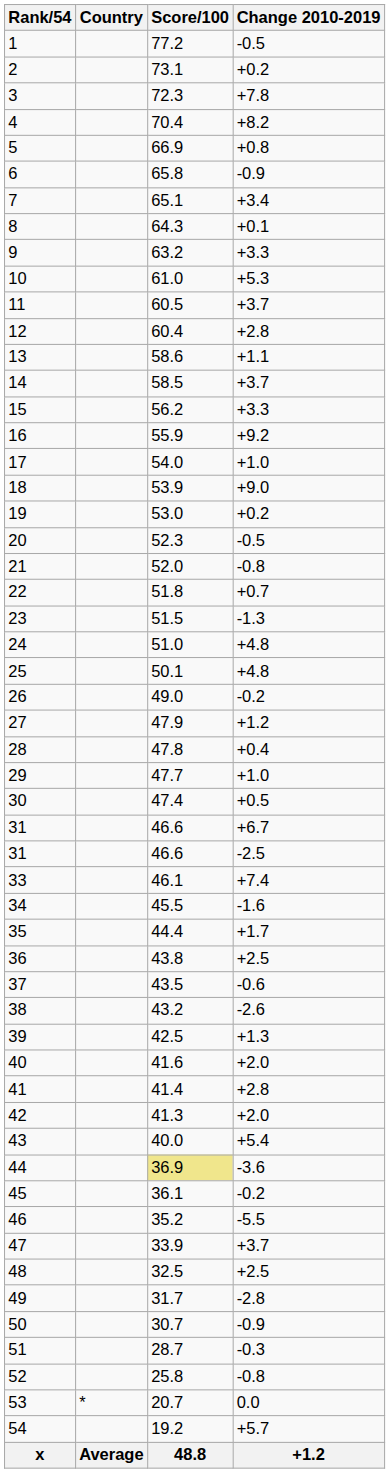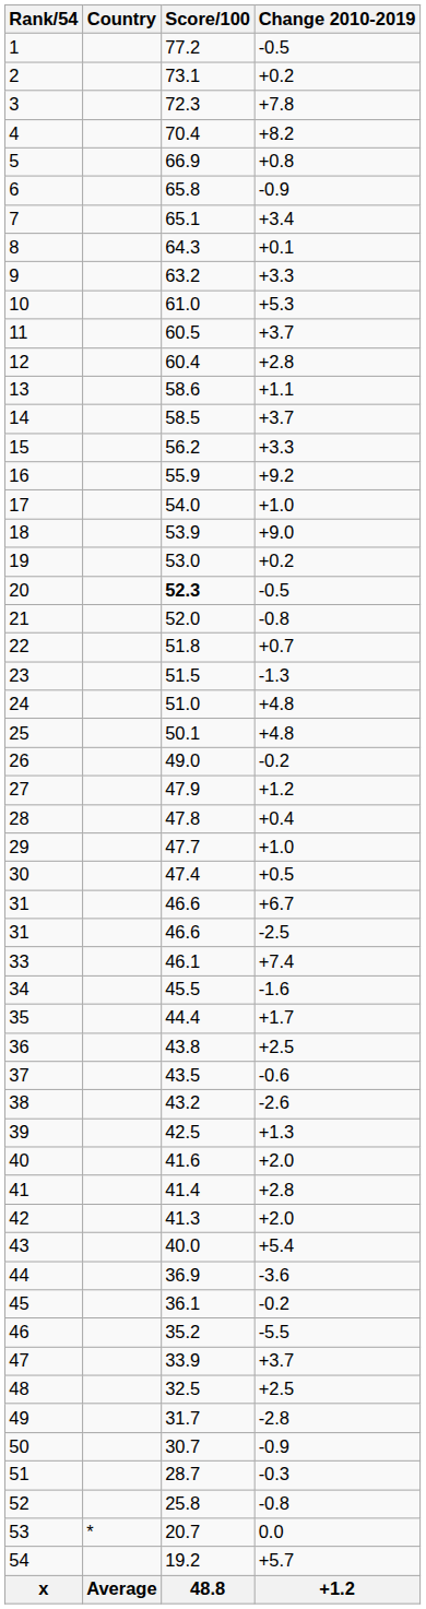20 | Score/100: normal -> bold
44 | Score/100: khaki background -> no background
